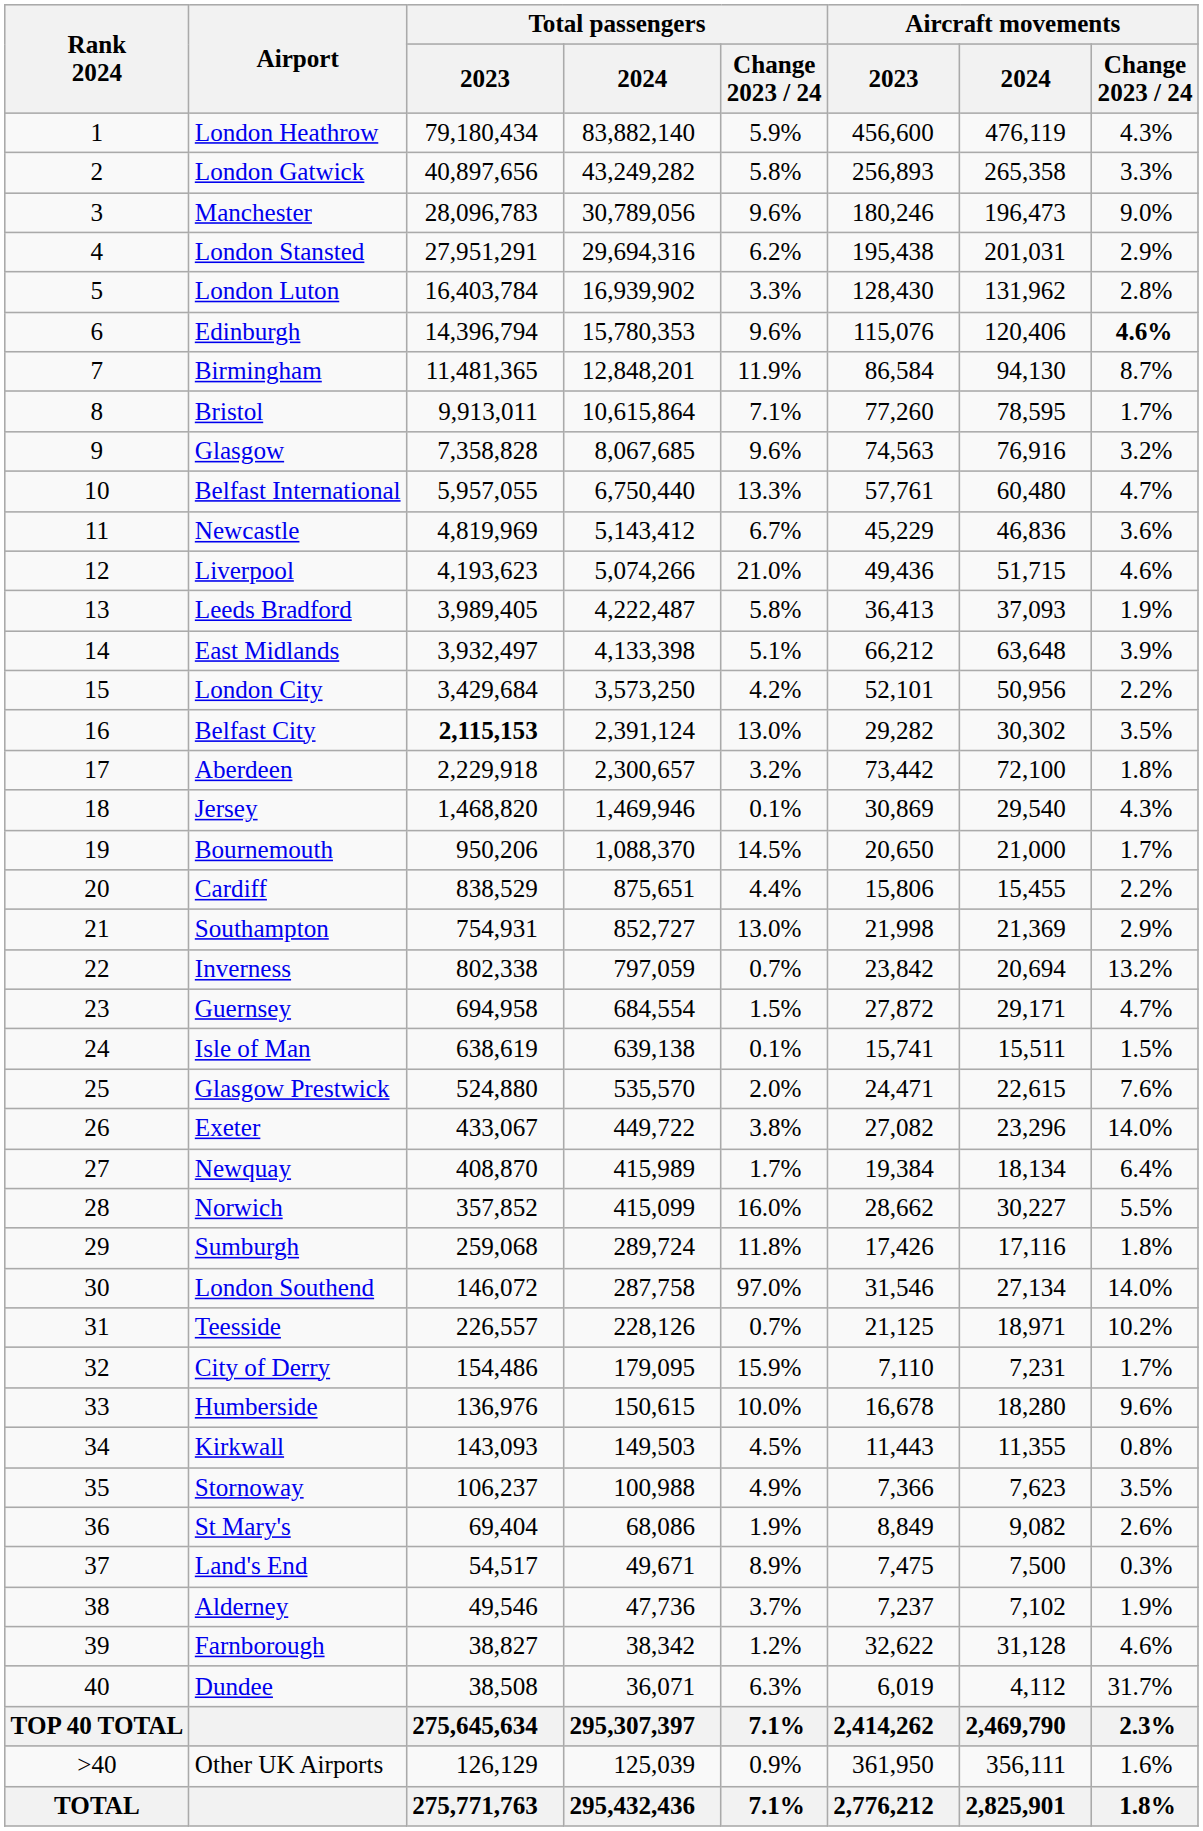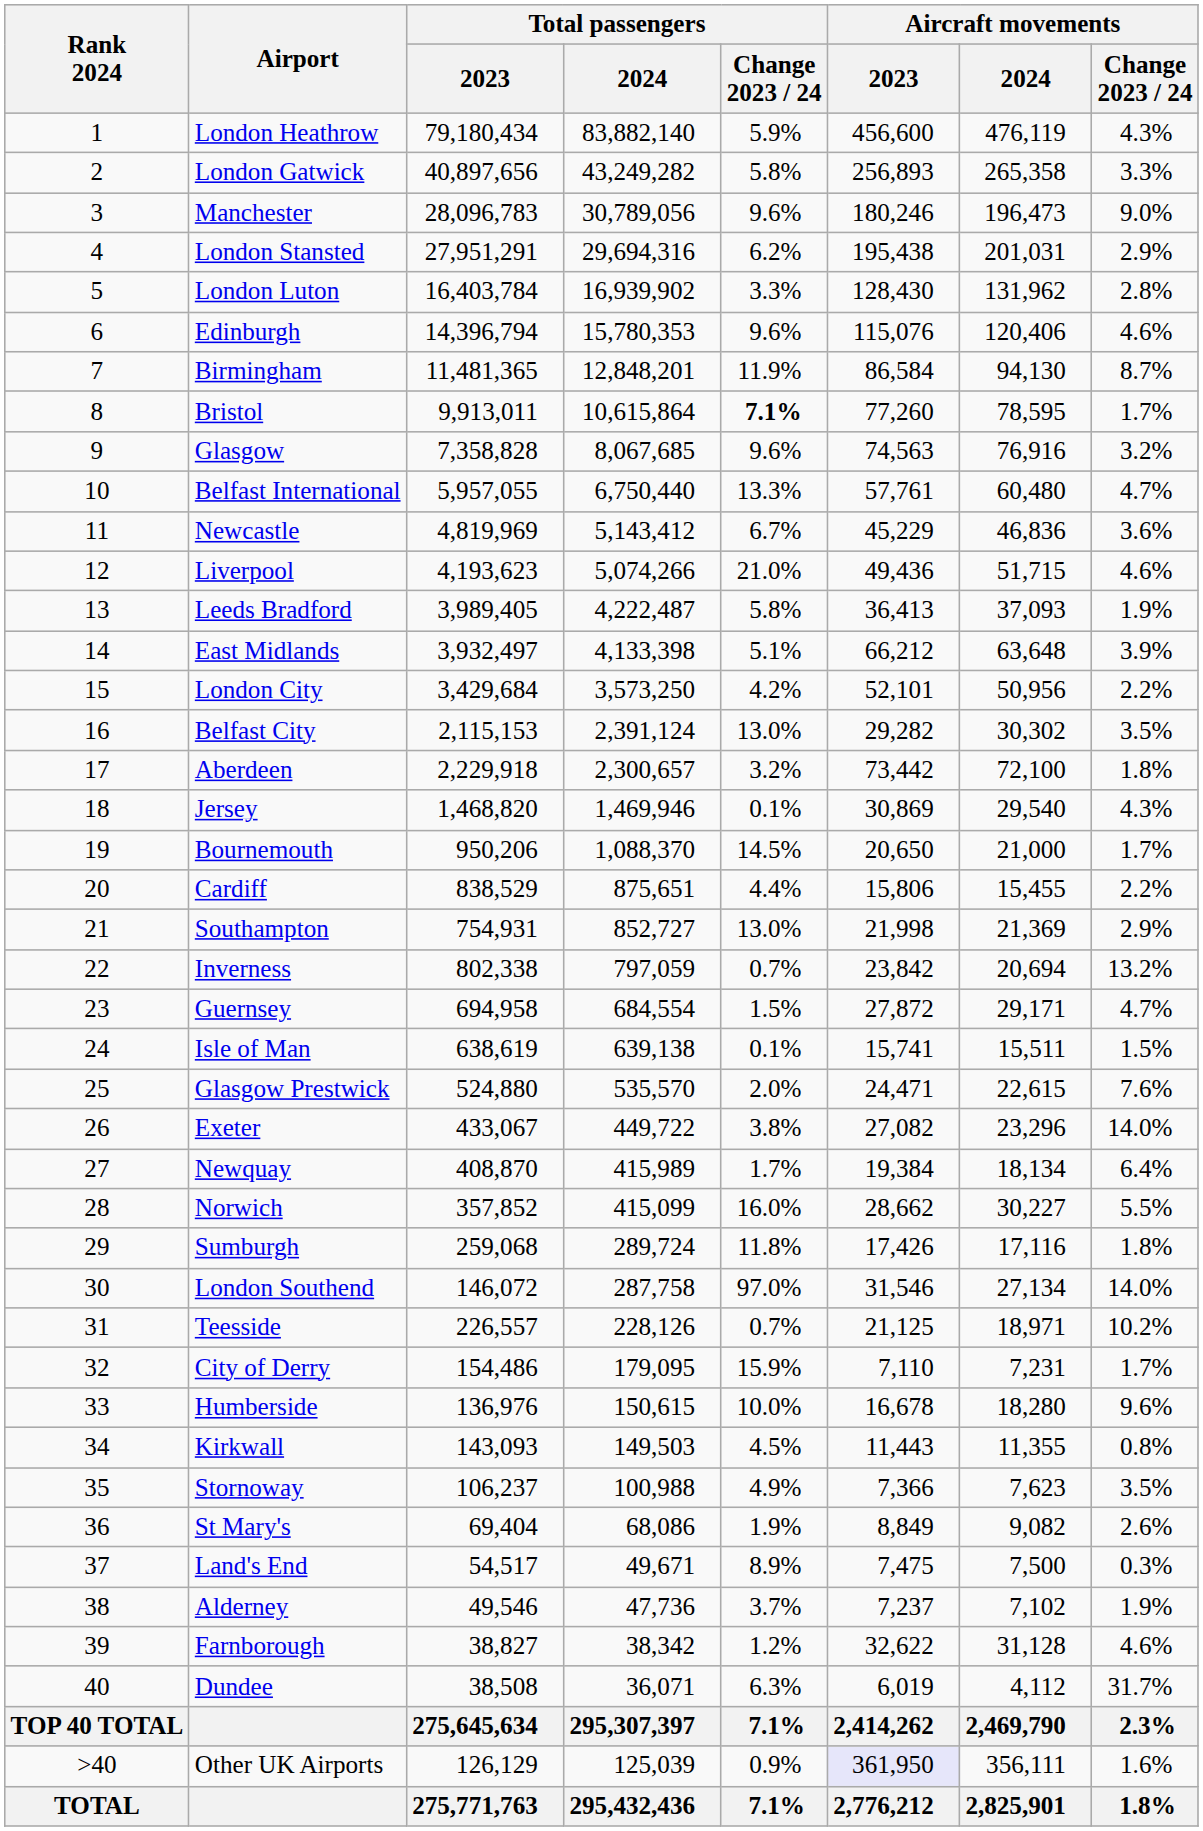Edinburgh | Aircraft movements / Change 2023 / 24: bold -> normal
Bristol | Total passengers / Change 2023 / 24: normal -> bold
Belfast City | Total passengers / 2023: bold -> normal
Other UK Airports | Aircraft movements / 2023: no background -> lavender background
